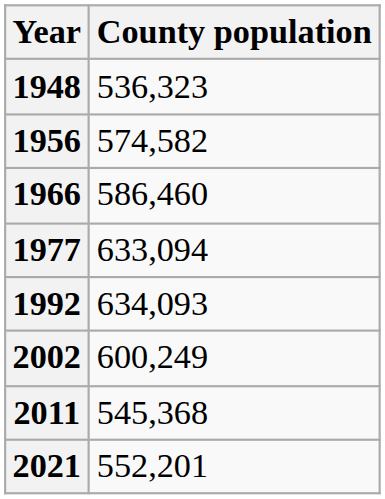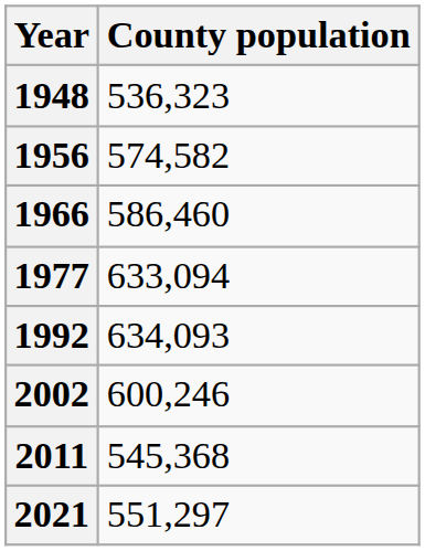2002 | County population: 600,249 -> 600,246
2021 | County population: 552,201 -> 551,297
